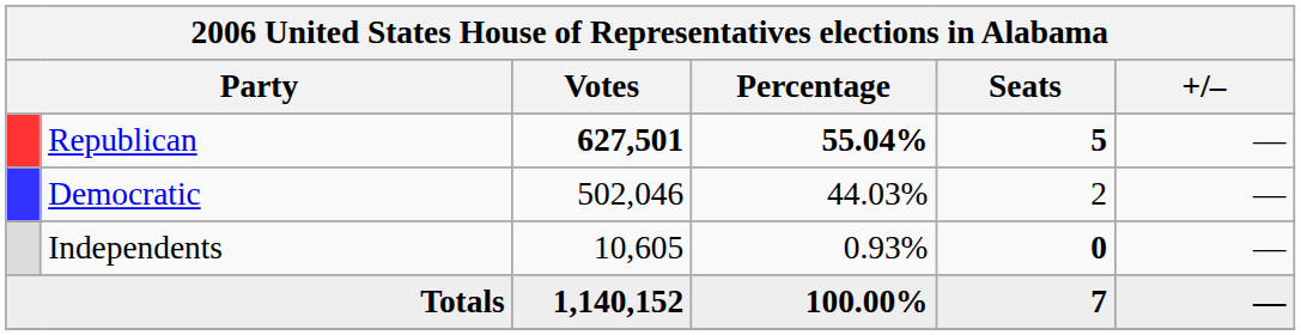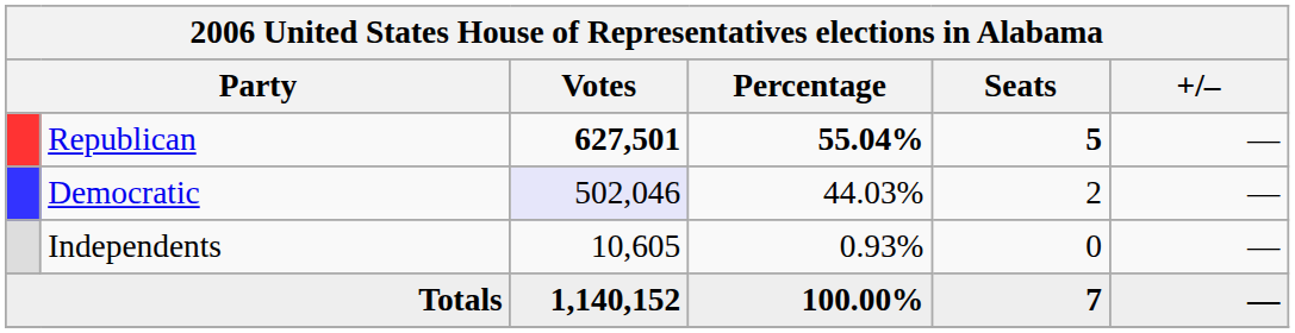Democratic | Votes: no background -> lavender background
Independents | Seats: bold -> normal
